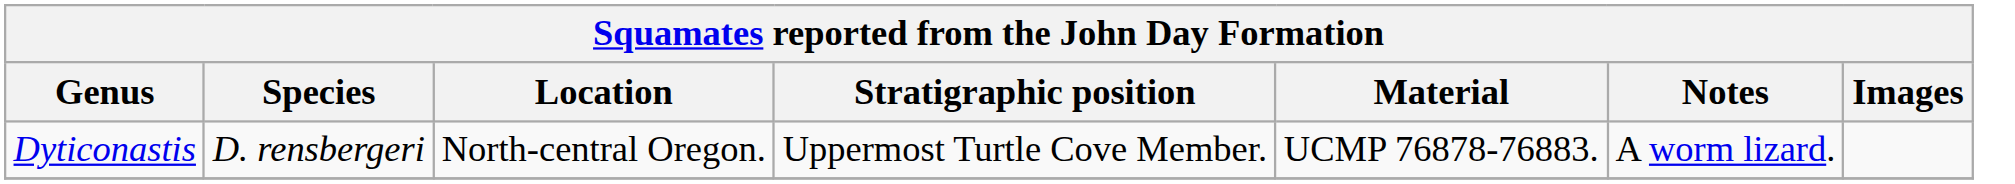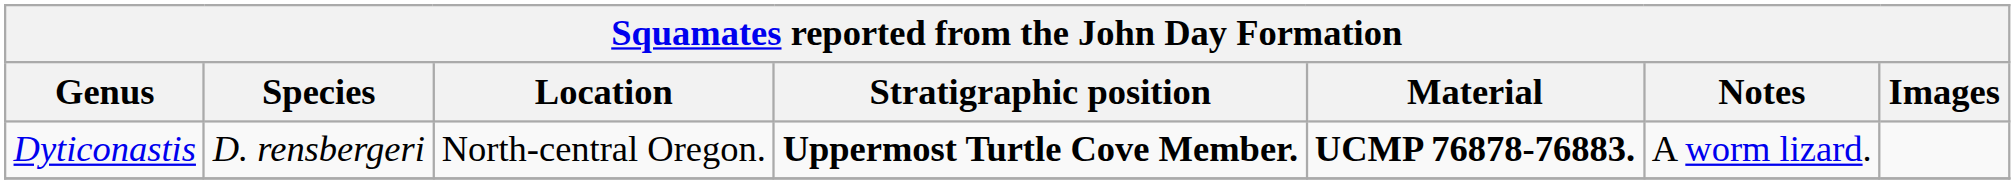Dyticonastis | Stratigraphic position: normal -> bold
Dyticonastis | Material: normal -> bold
